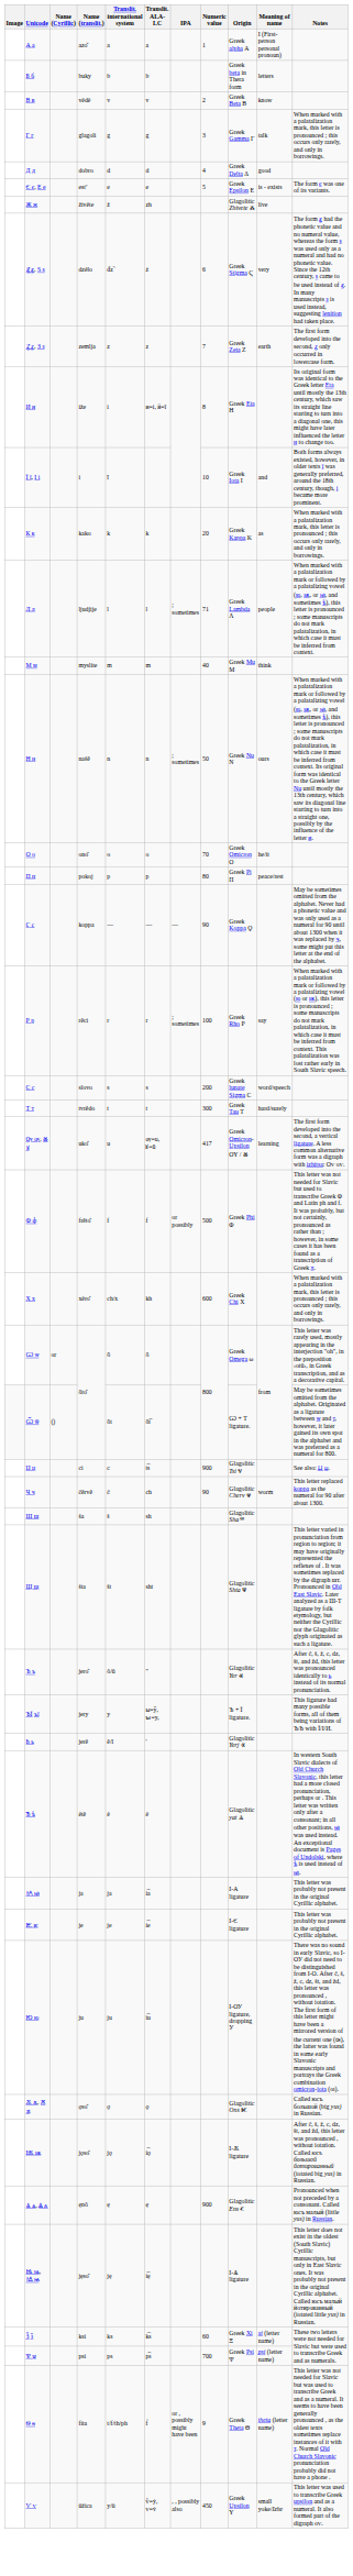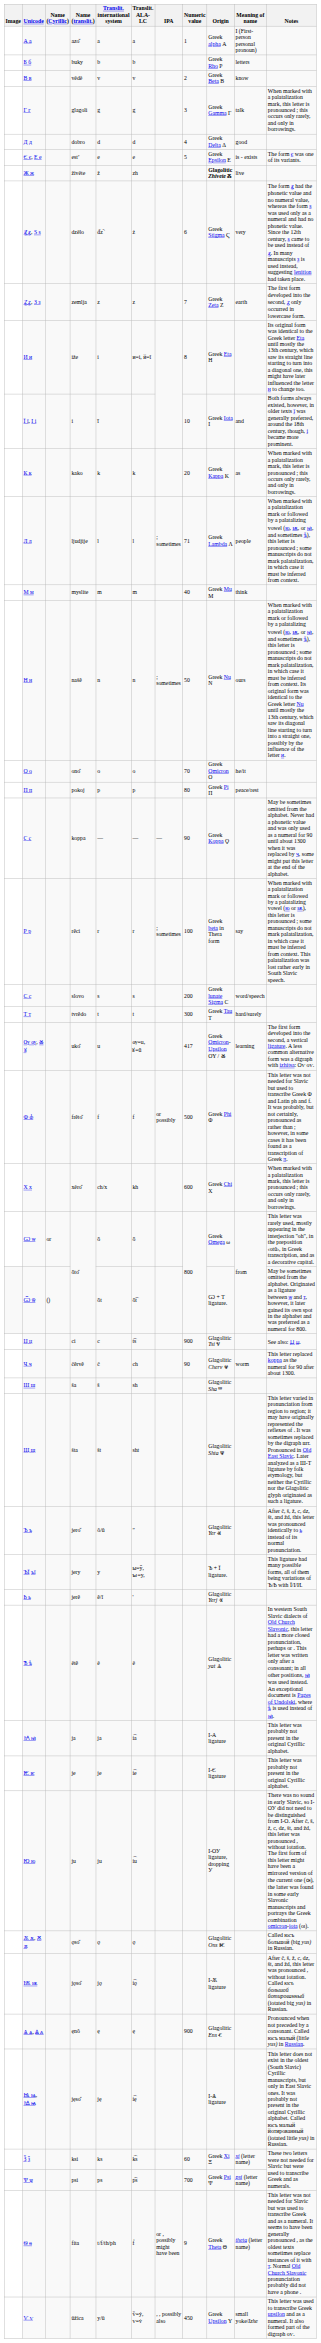Б б | Origin: Greek beta in Thera form -> Greek Rho Ρ
Ж ж | Origin: normal -> bold
Р р | Origin: Greek Rho Ρ -> Greek beta in Thera form
